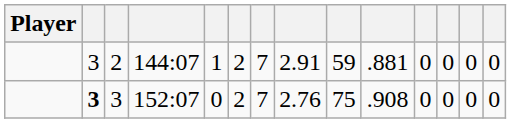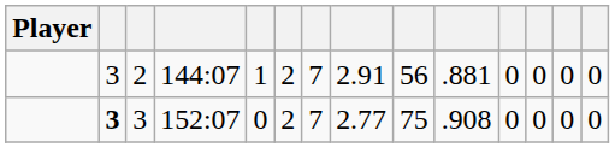row 2 | column 9: 59 -> 56
row 3 | column 8: 2.76 -> 2.77
